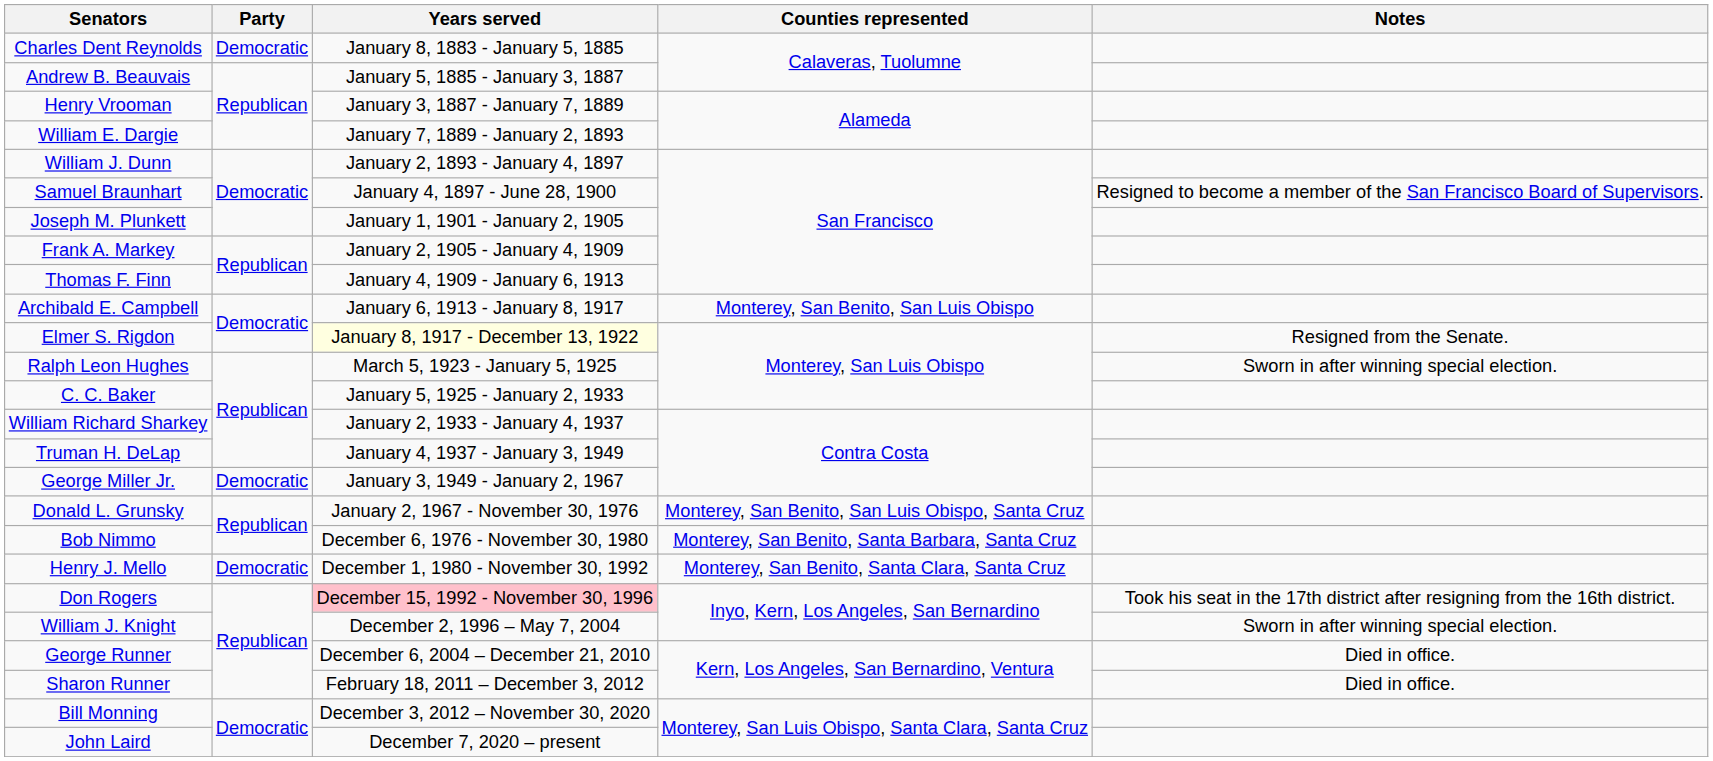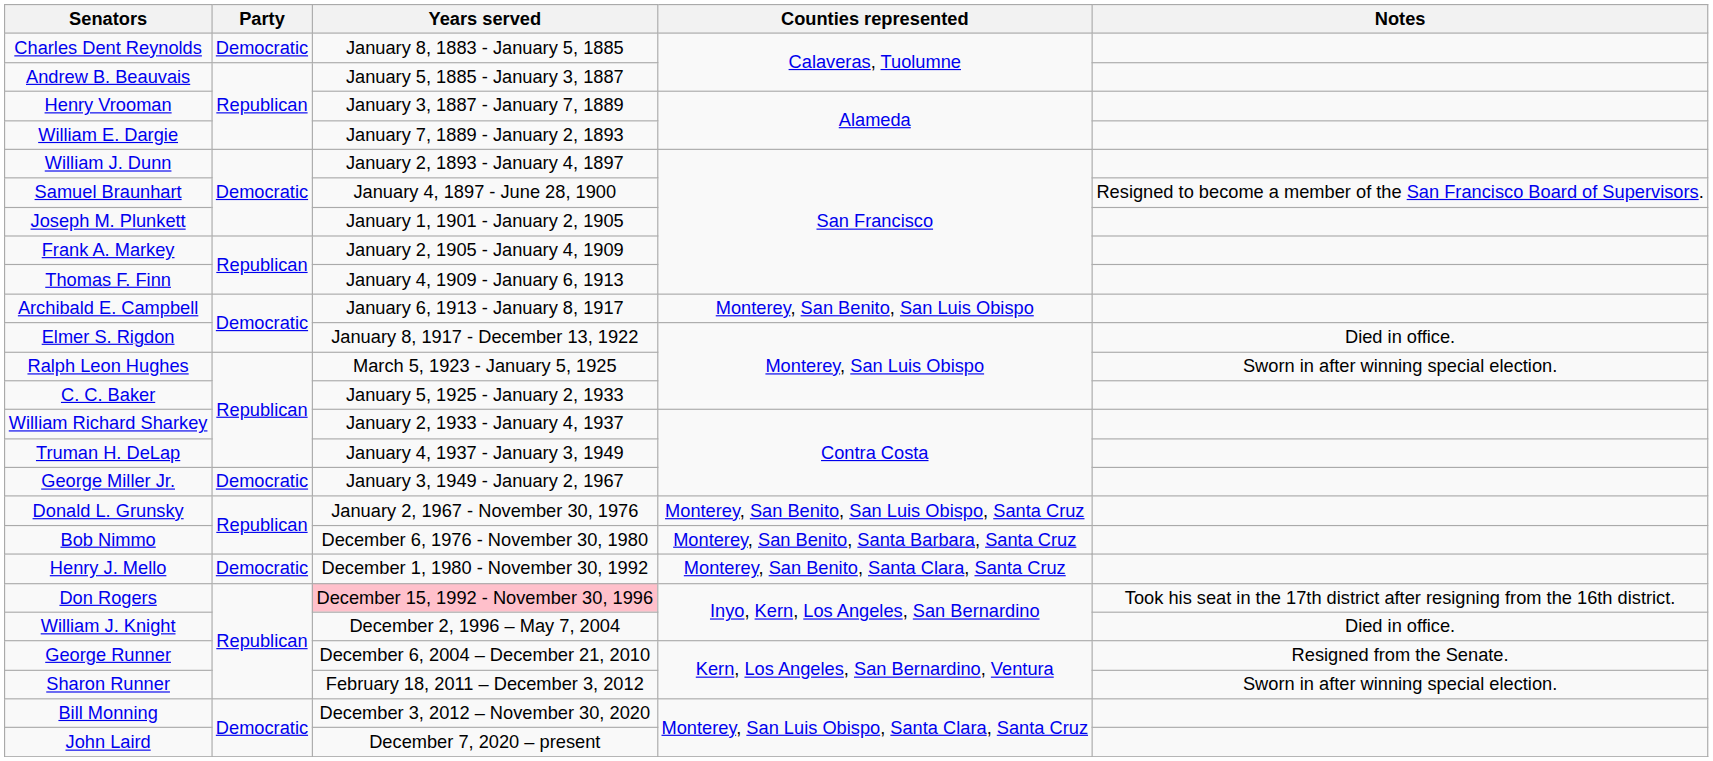Elmer S. Rigdon | Years served: lightyellow background -> no background
Elmer S. Rigdon | Notes: Resigned from the Senate. -> Died in office.
William J. Knight | Notes: Sworn in after winning special election. -> Died in office.
George Runner | Notes: Died in office. -> Resigned from the Senate.
Sharon Runner | Notes: Died in office. -> Sworn in after winning special election.
